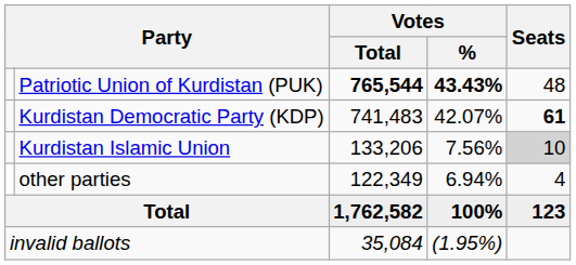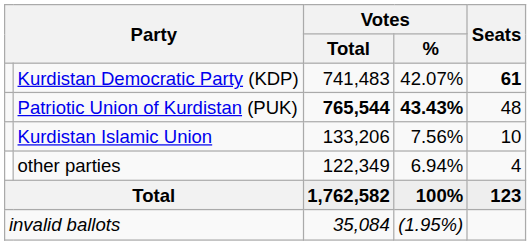rows swapped: Patriotic Union of Kurdistan (PUK) <-> Kurdistan Democratic Party (KDP)
Kurdistan Islamic Union | Seats: lightgrey background -> no background
